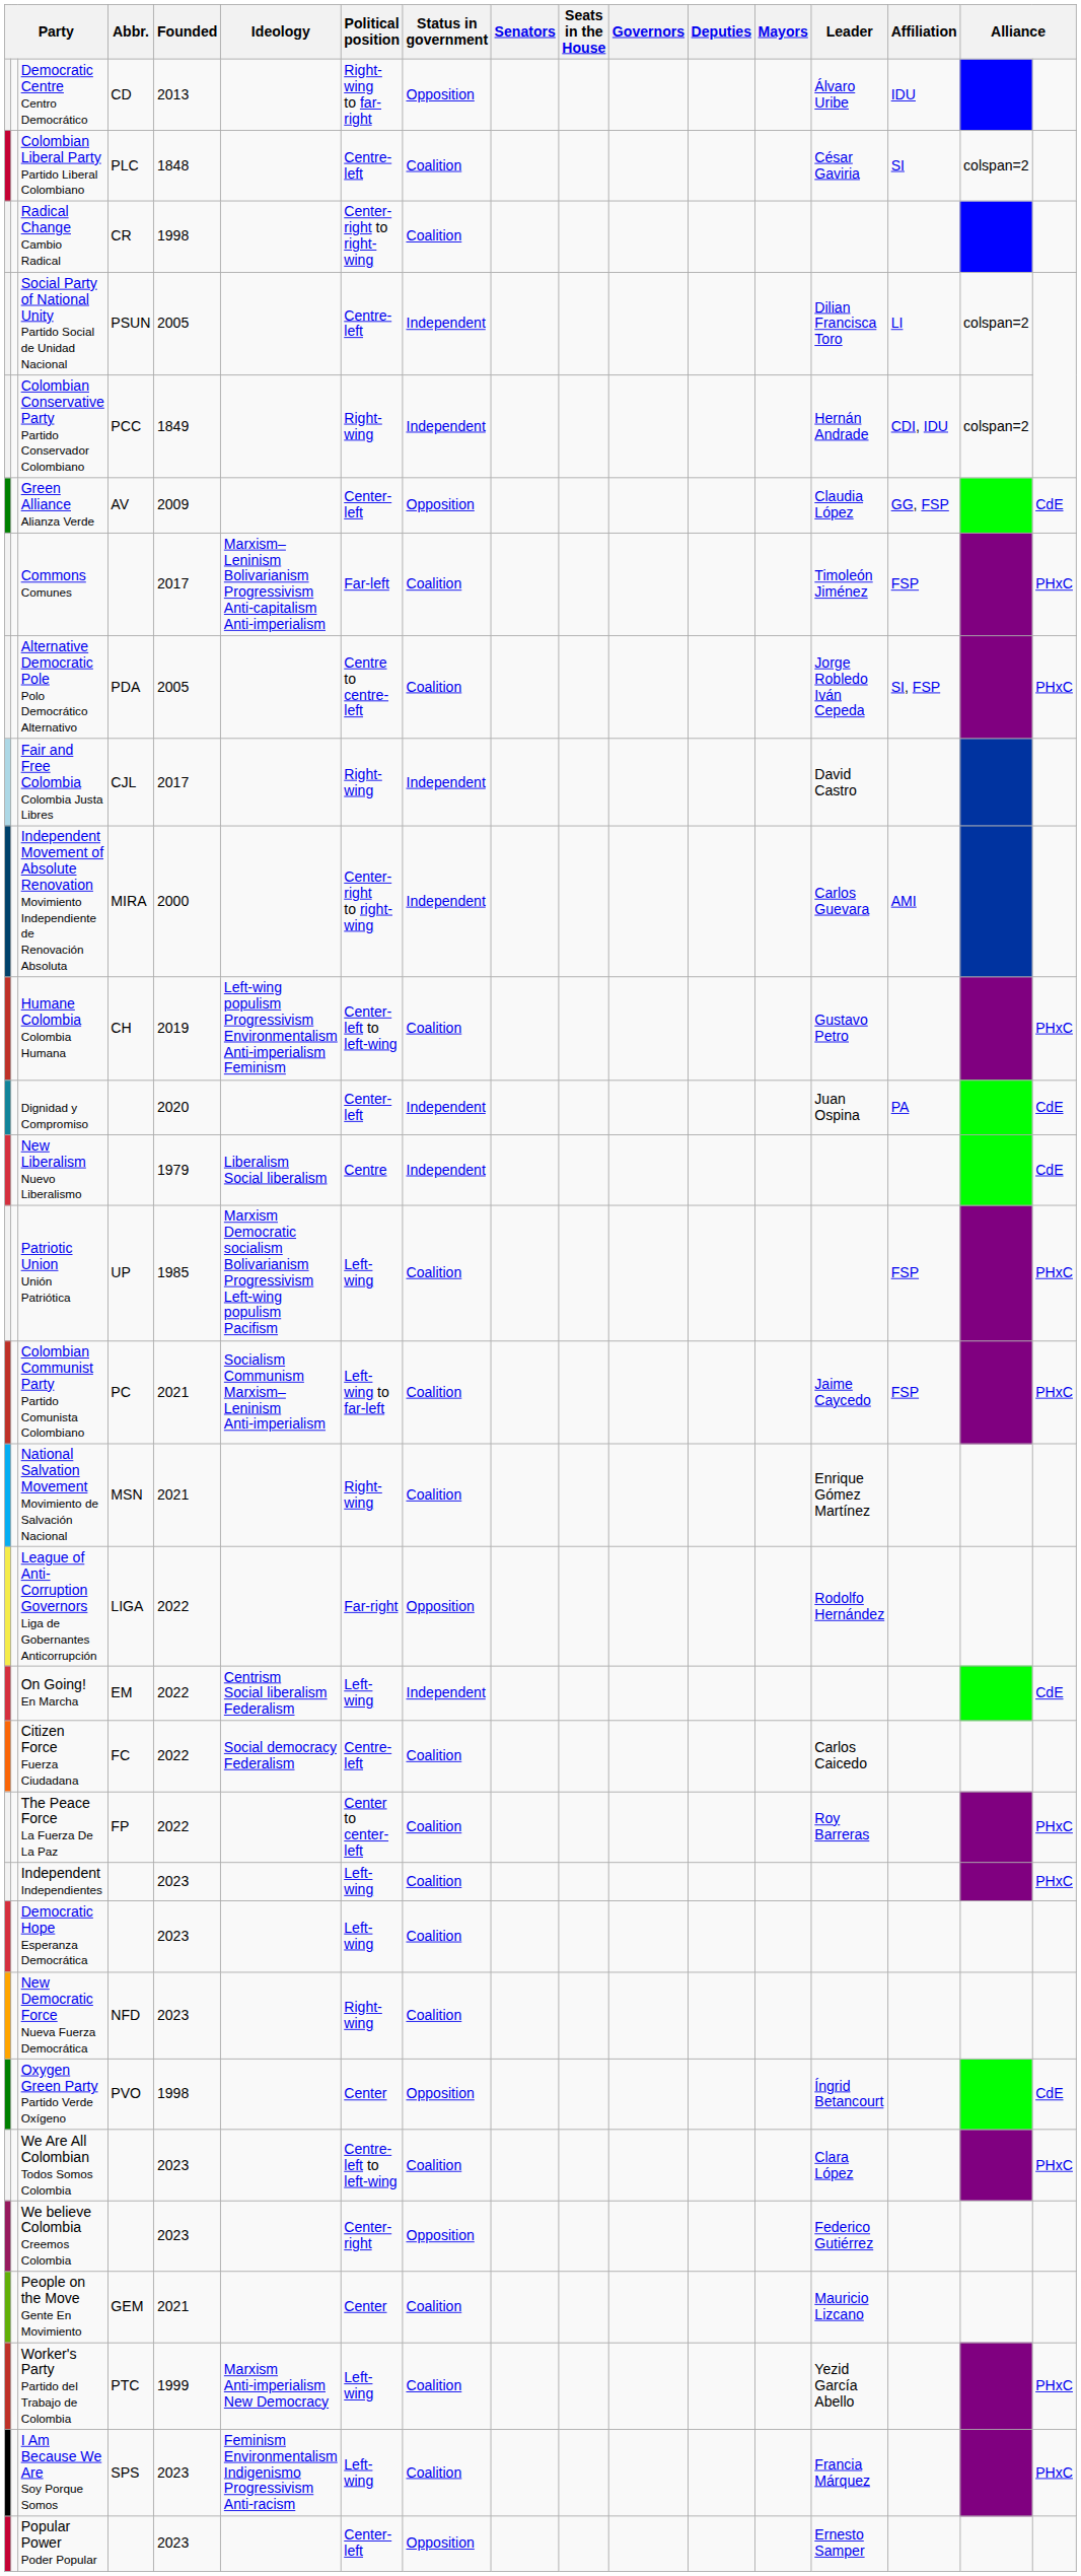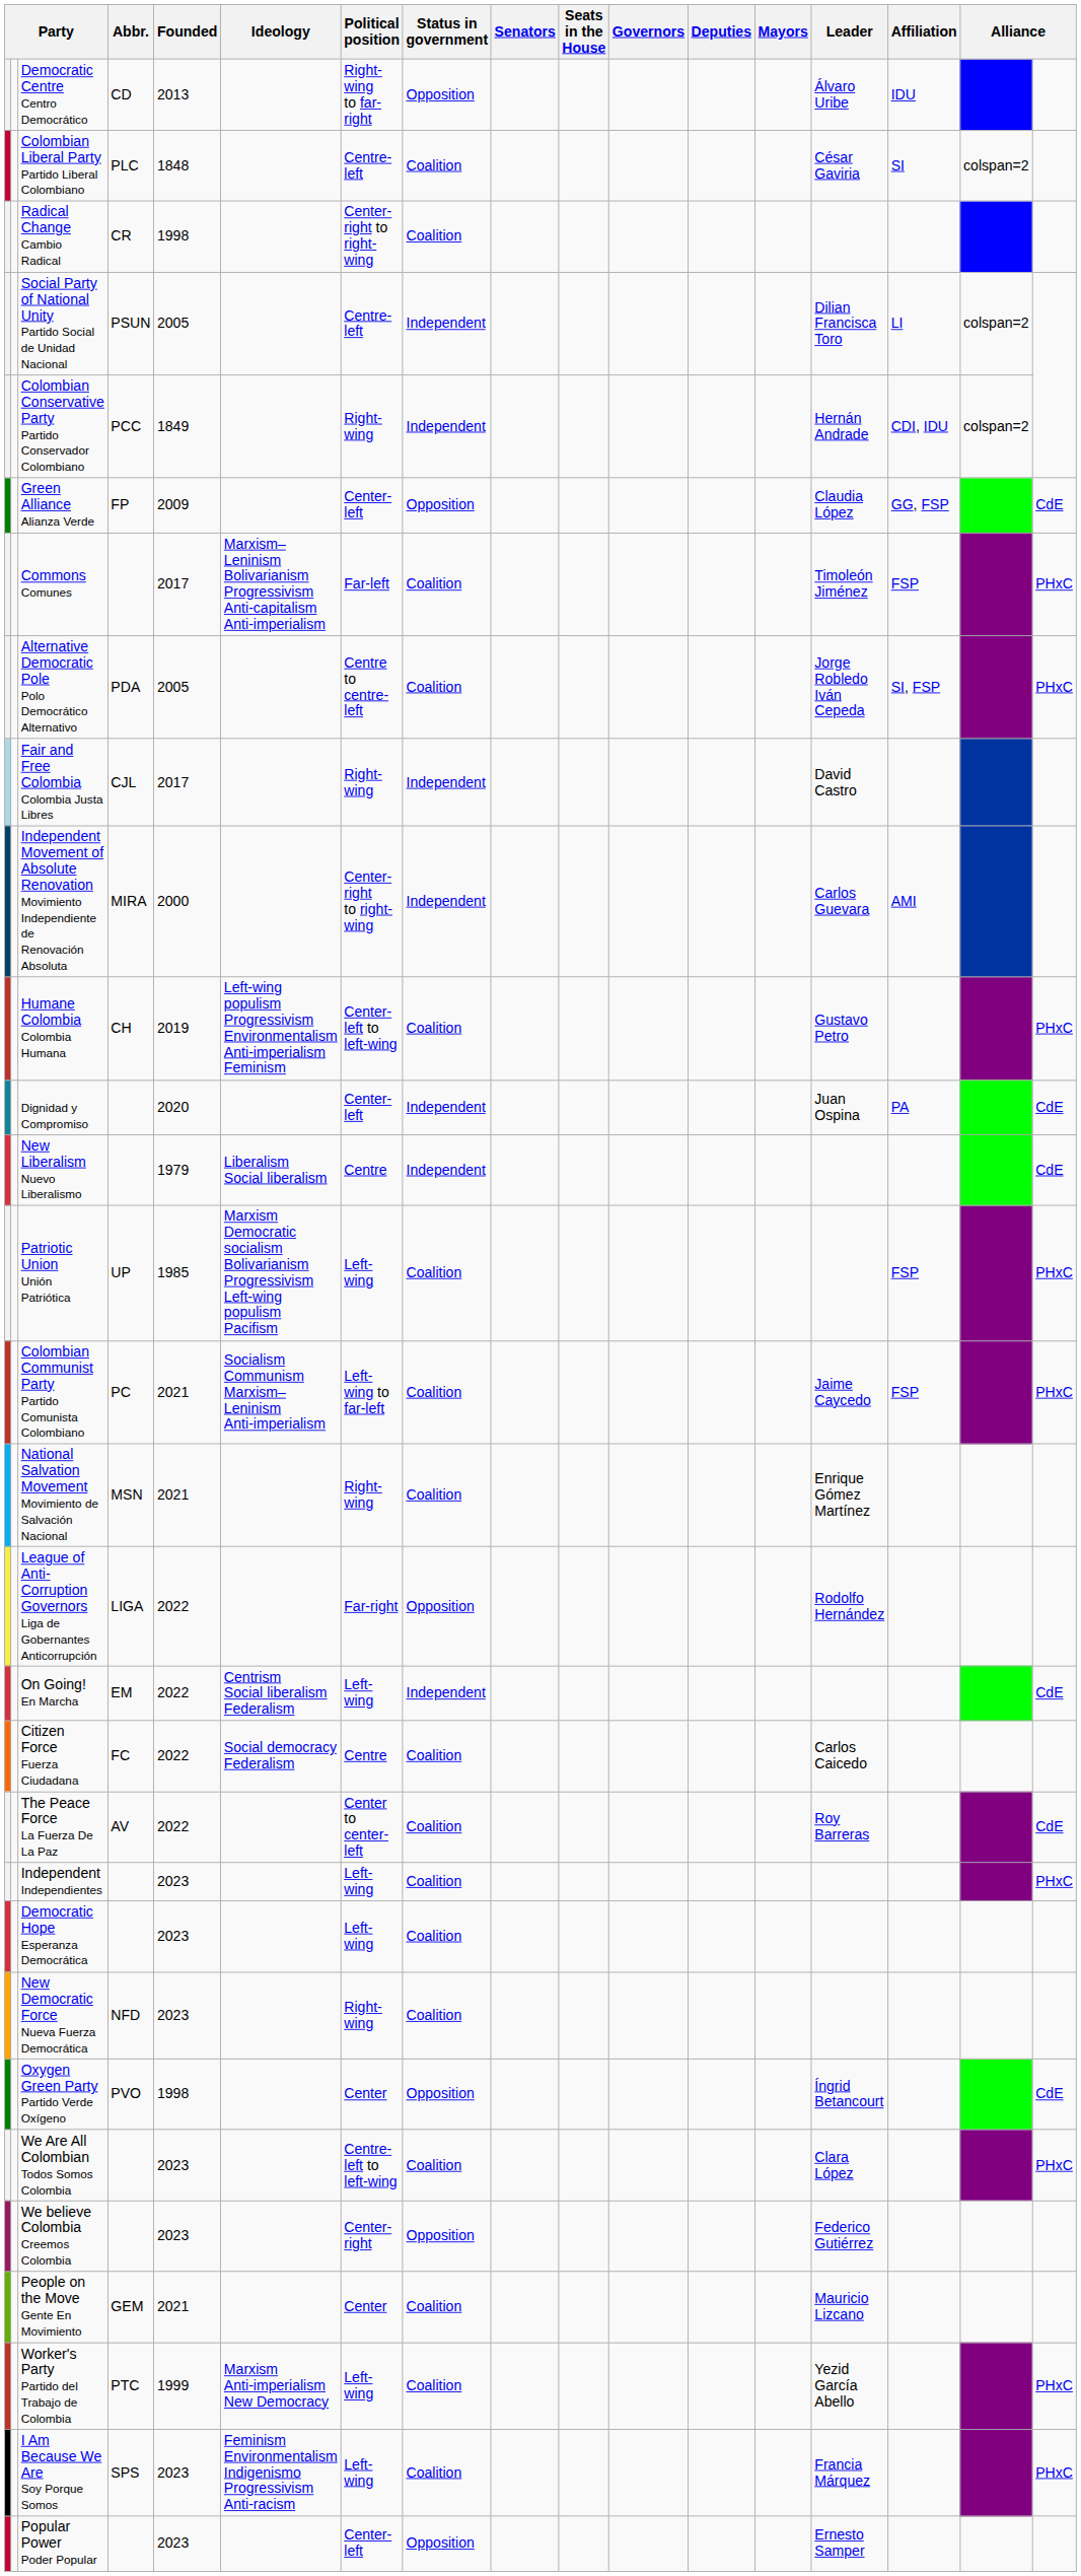Green Alliance Alianza Verde | Abbr.: AV -> FP
Citizen Force Fuerza Ciudadana | Political position: Centre-left -> Centre
The Peace Force La Fuerza De La Paz | Abbr.: FP -> AV
The Peace Force La Fuerza De La Paz | column 17: PHxC -> CdE
